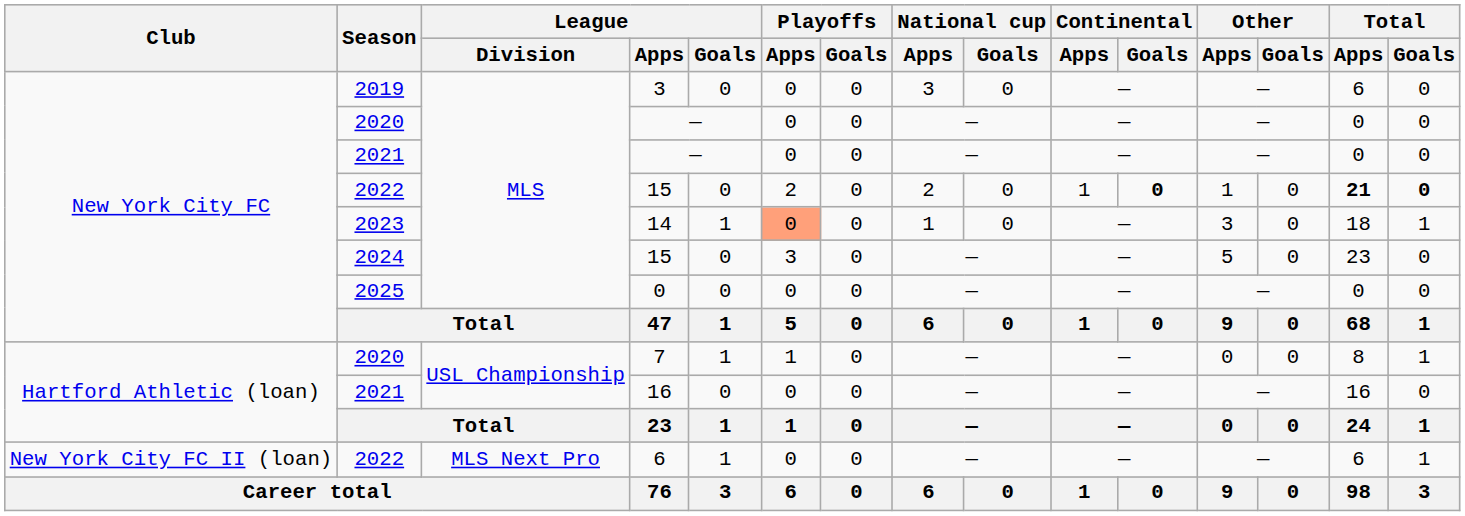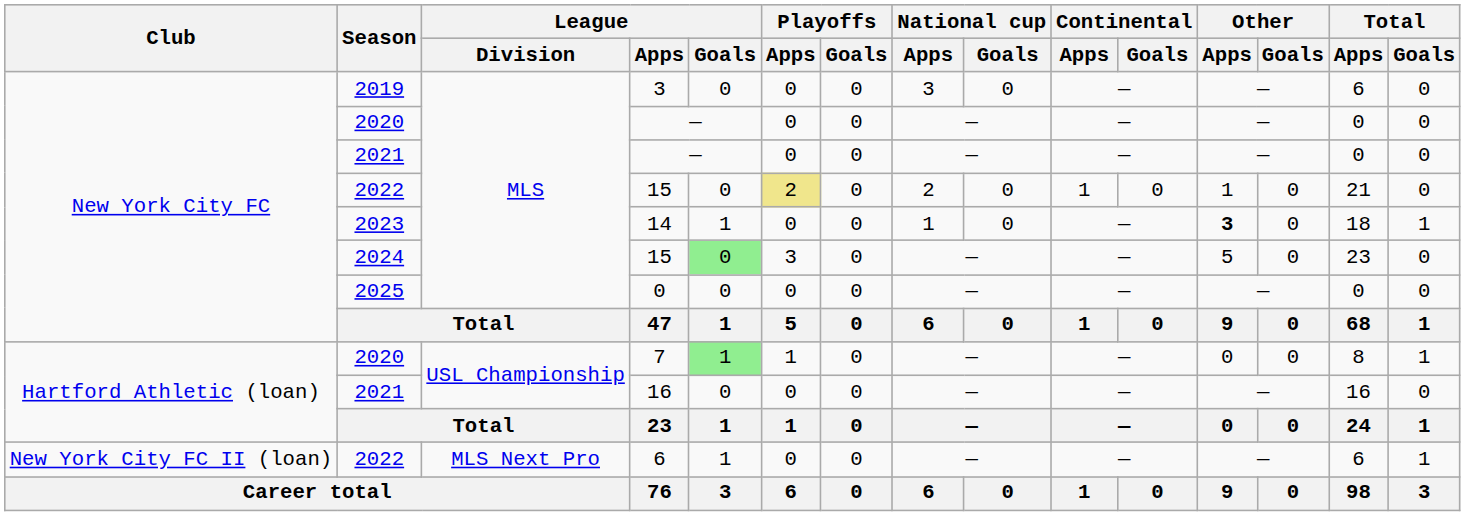2022 / 15 | Playoffs / Apps: no background -> khaki background
2022 / 15 | Continental / Goals: bold -> normal
2022 / 15 | Total / Apps: bold -> normal
2022 / 15 | Total / Goals: bold -> normal
14 | Playoffs / Apps: lightsalmon background -> no background
14 | Other / Apps: normal -> bold
2024 / 15 | League / Goals: no background -> lightgreen background
7 | League / Goals: no background -> lightgreen background
